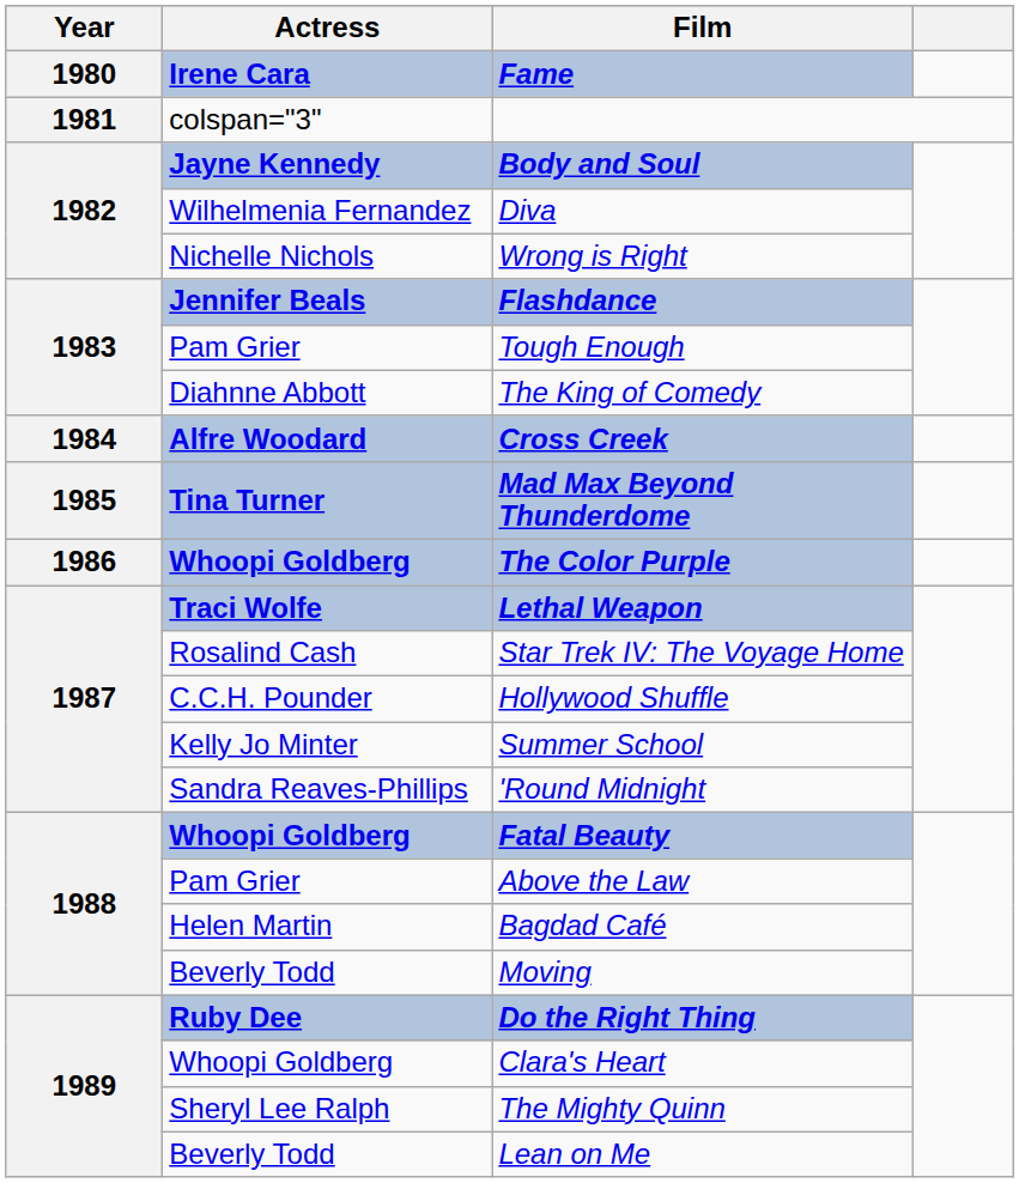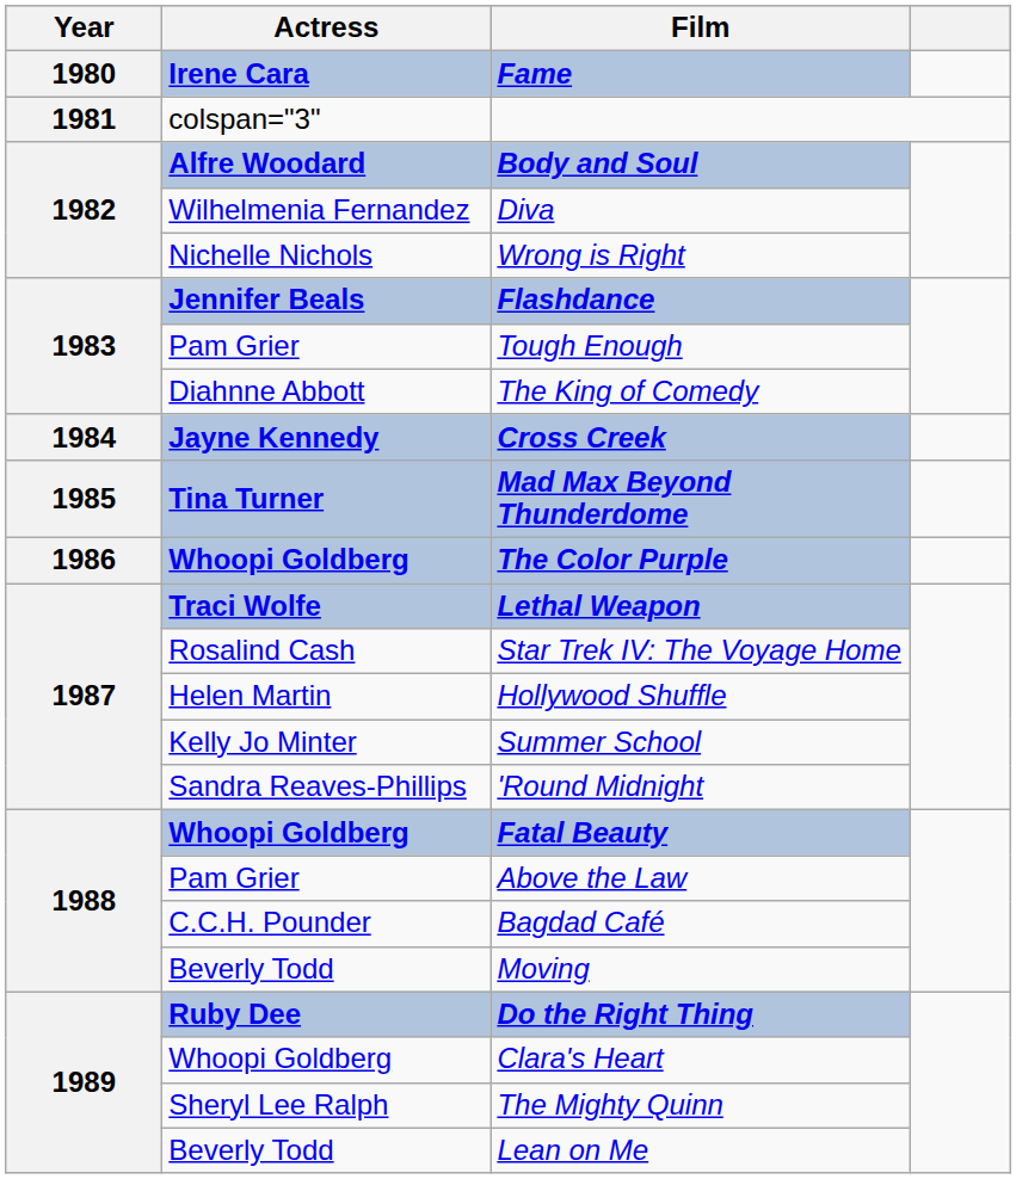Body and Soul | Actress: Jayne Kennedy -> Alfre Woodard
Cross Creek | Actress: Alfre Woodard -> Jayne Kennedy
Hollywood Shuffle | Actress: C.C.H. Pounder -> Helen Martin
Bagdad Café | Actress: Helen Martin -> C.C.H. Pounder
